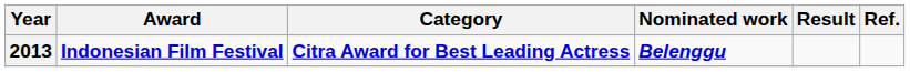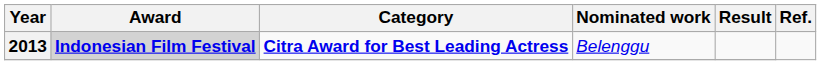2013 | Award: no background -> lightgrey background
2013 | Nominated work: bold -> normal
